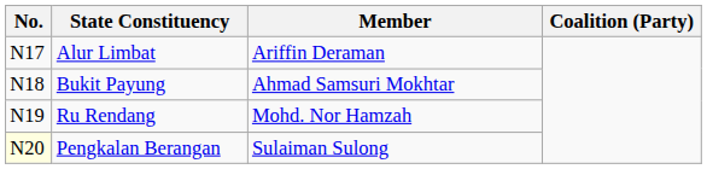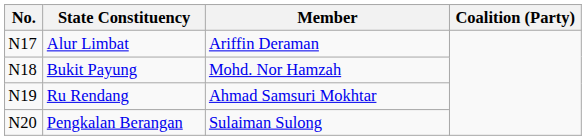Bukit Payung | Member: Ahmad Samsuri Mokhtar -> Mohd. Nor Hamzah
Ru Rendang | Member: Mohd. Nor Hamzah -> Ahmad Samsuri Mokhtar
Pengkalan Berangan | No.: lightyellow background -> no background
